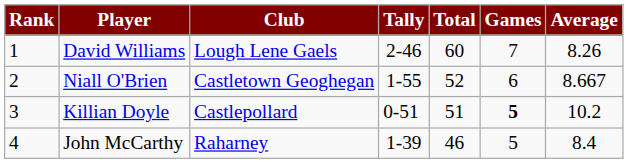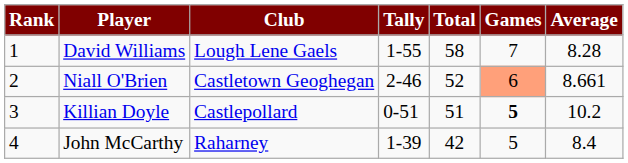David Williams | Tally: 2-46 -> 1-55
David Williams | Total: 60 -> 58
David Williams | Average: 8.26 -> 8.28
Niall O'Brien | Tally: 1-55 -> 2-46
Niall O'Brien | Games: no background -> lightsalmon background
Niall O'Brien | Average: 8.667 -> 8.661
John McCarthy | Total: 46 -> 42
